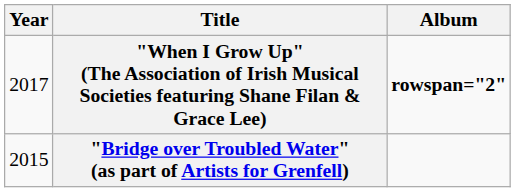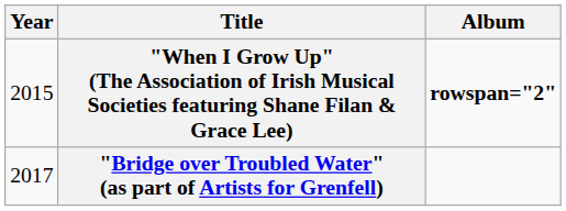row 2 | Year: 2017 -> 2015
row 3 | Year: 2015 -> 2017
